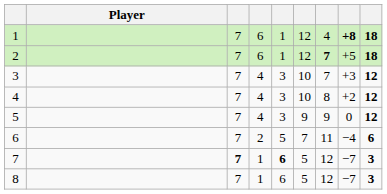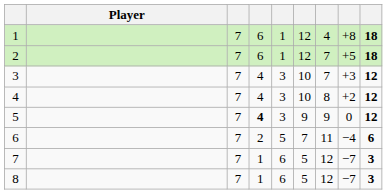row 2 | column 8: bold -> normal
row 3 | column 7: bold -> normal
row 6 | column 4: normal -> bold
row 8 | column 3: bold -> normal
row 8 | column 5: bold -> normal
